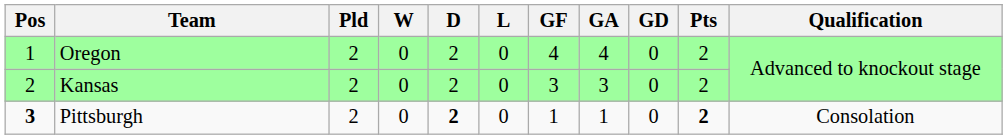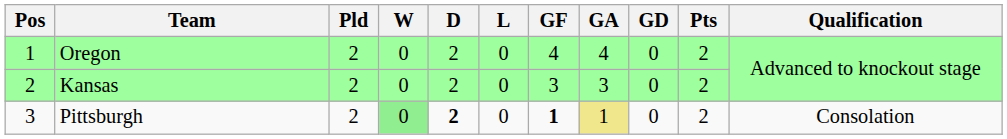Pittsburgh | Pos: bold -> normal
Pittsburgh | W: no background -> lightgreen background
Pittsburgh | GF: normal -> bold
Pittsburgh | GA: no background -> khaki background
Pittsburgh | Pts: bold -> normal
